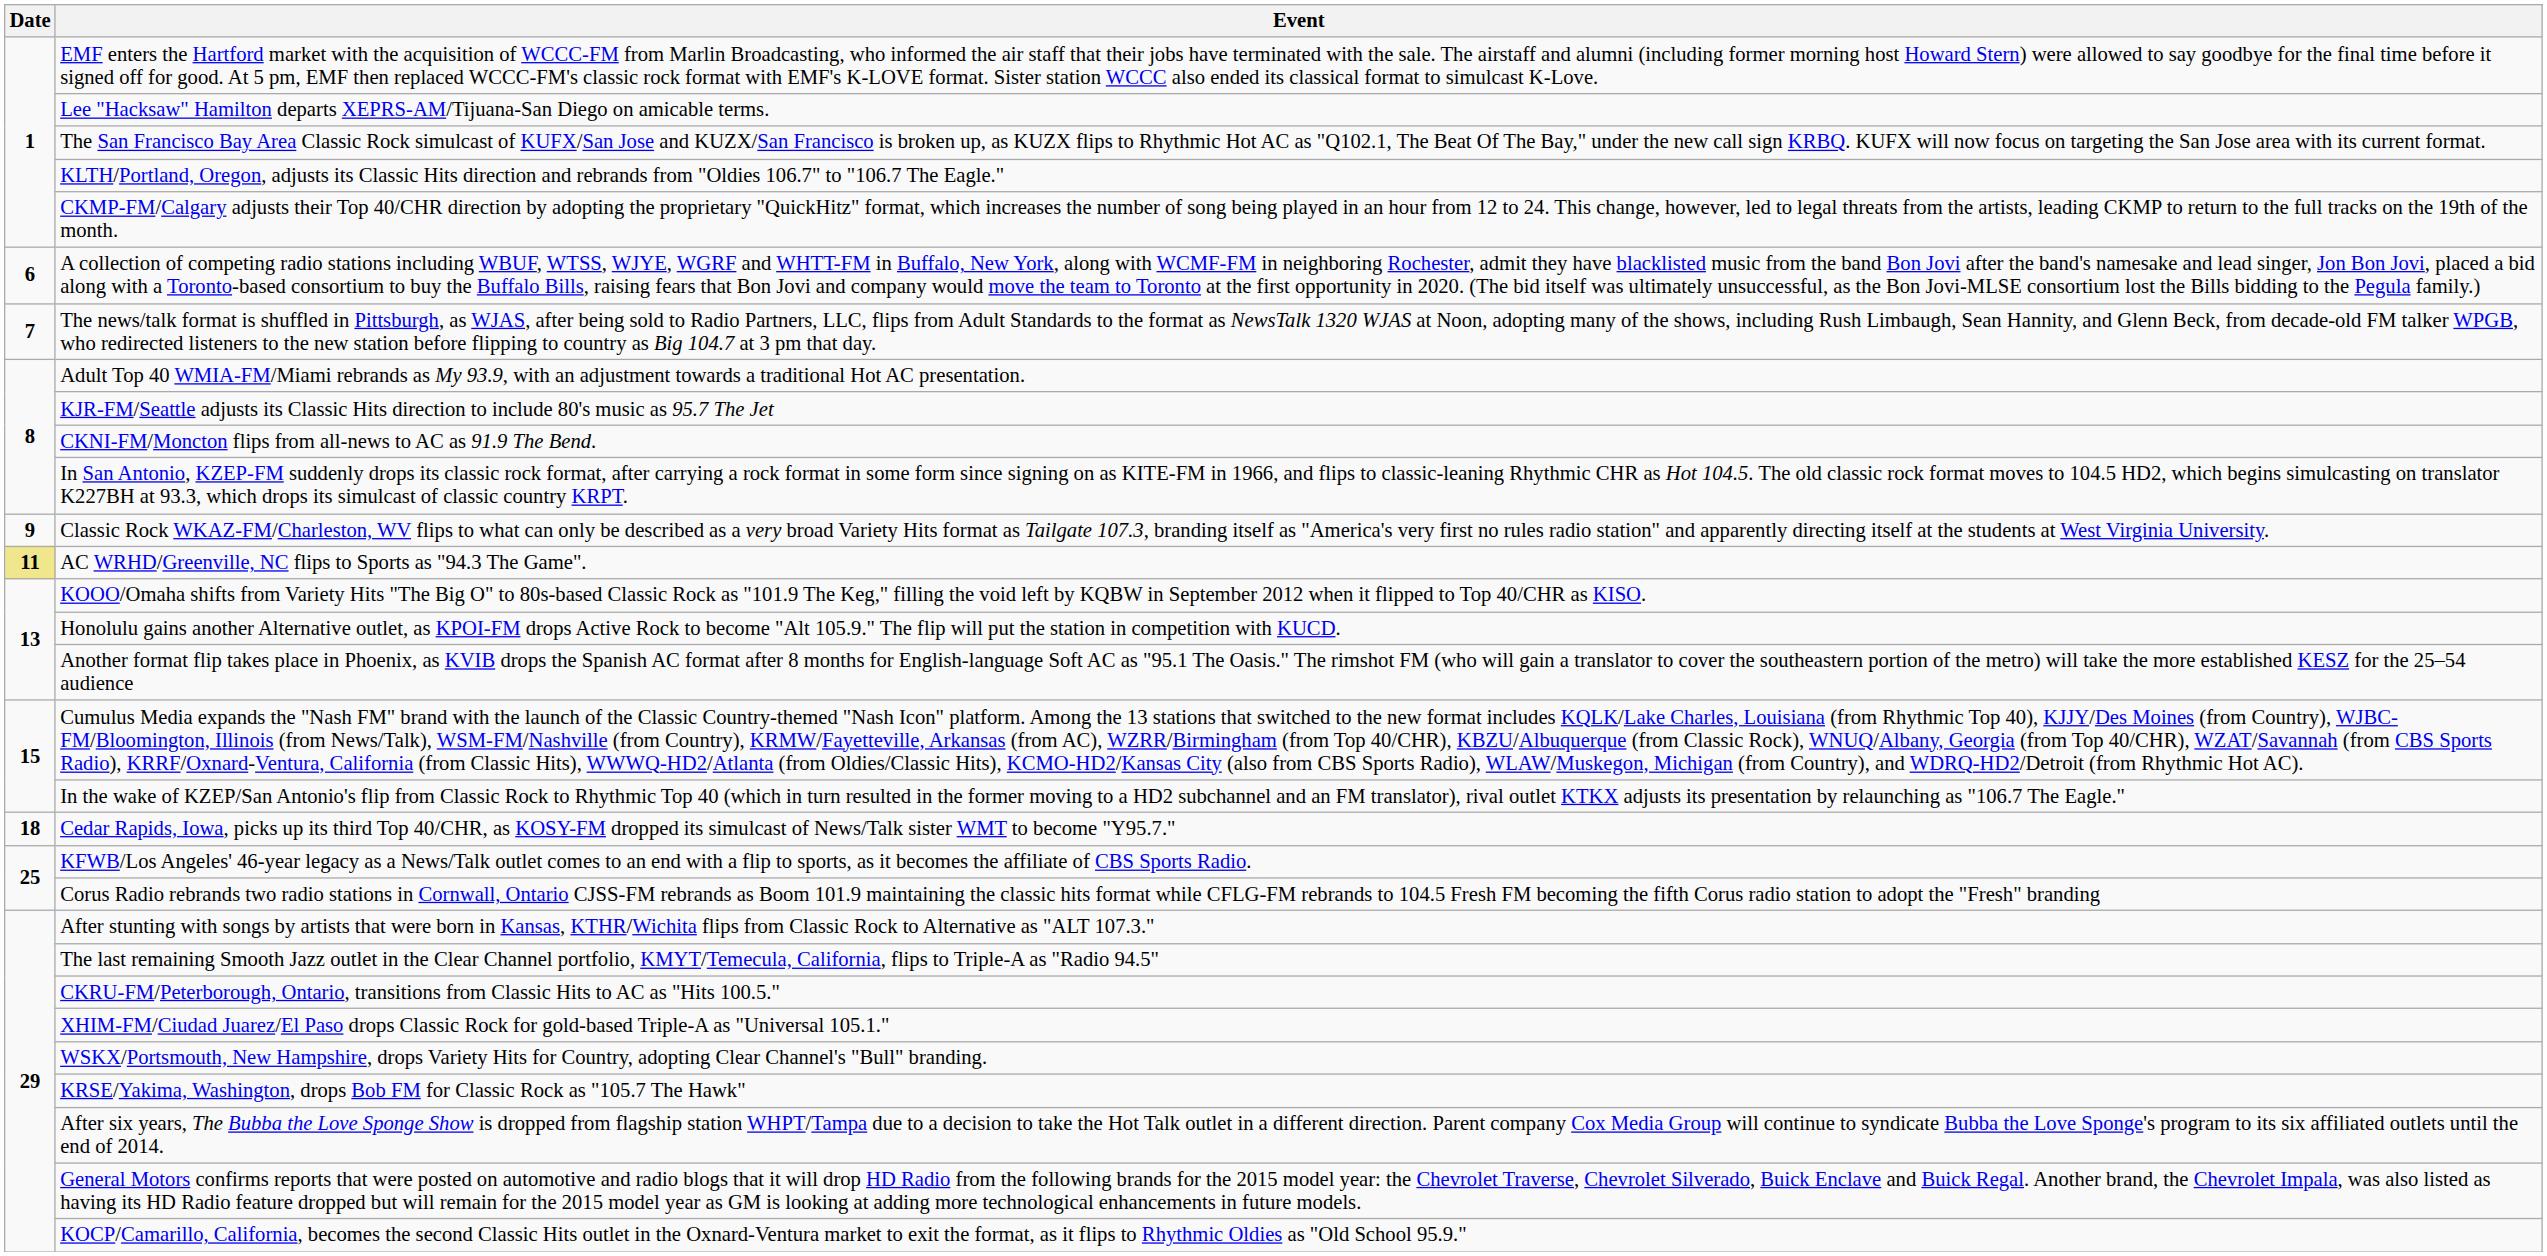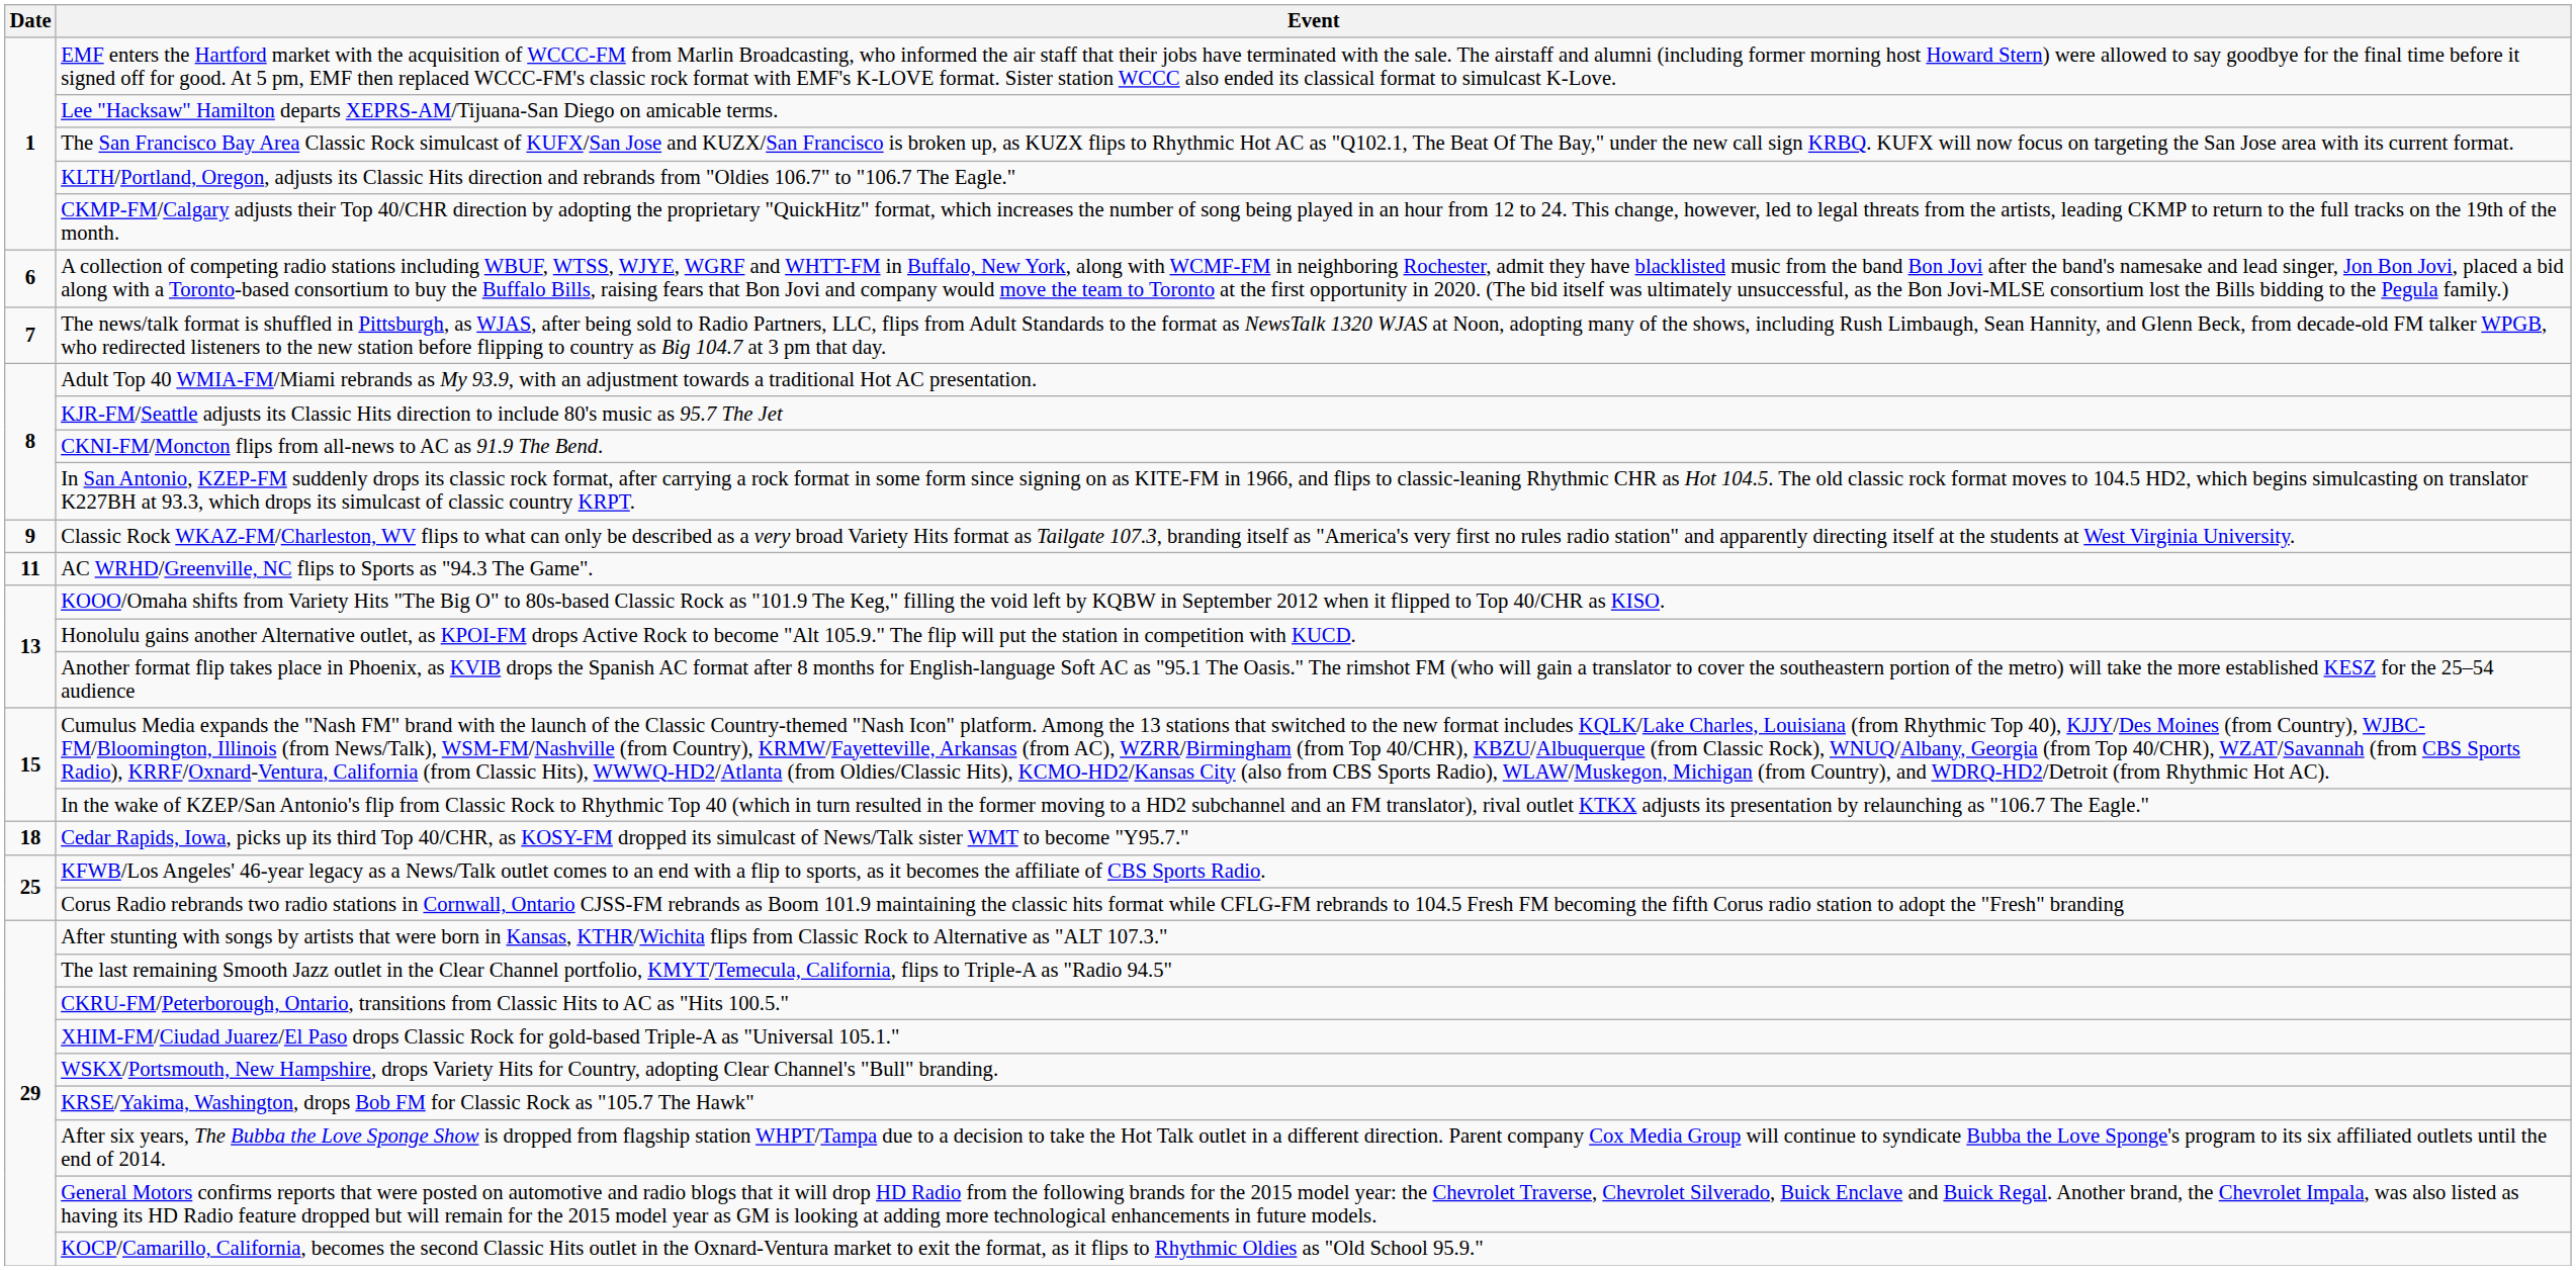AC WRHD/Greenville, NC flips to Sports as "94.3 The Game". | Date: khaki background -> no background
